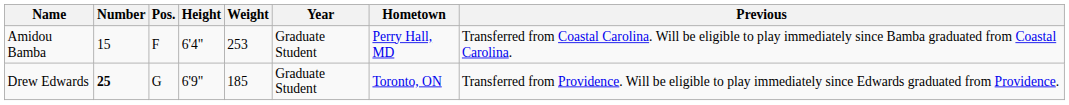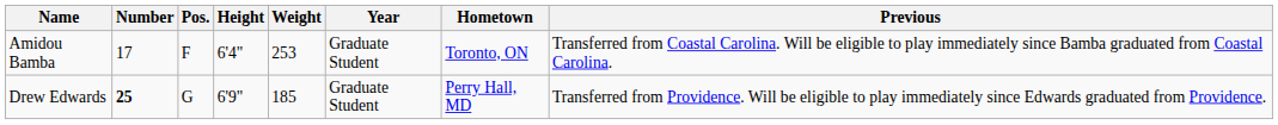Amidou Bamba | Number: 15 -> 17
Amidou Bamba | Hometown: Perry Hall, MD -> Toronto, ON
Drew Edwards | Hometown: Toronto, ON -> Perry Hall, MD
